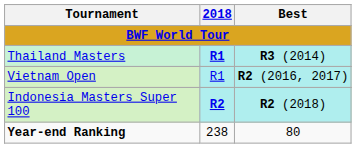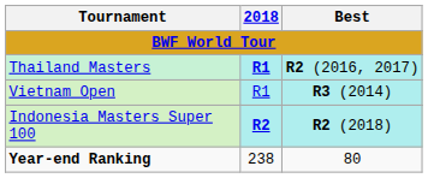Thailand Masters | Best: R3 (2014) -> R2 (2016, 2017)
Vietnam Open | Best: R2 (2016, 2017) -> R3 (2014)
